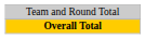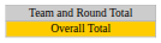row 2 | column 1: bold -> normal
